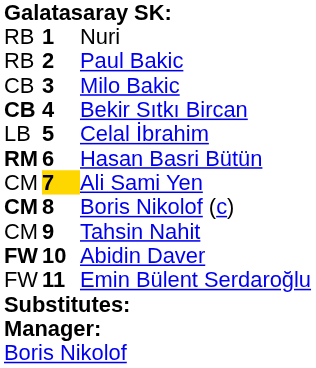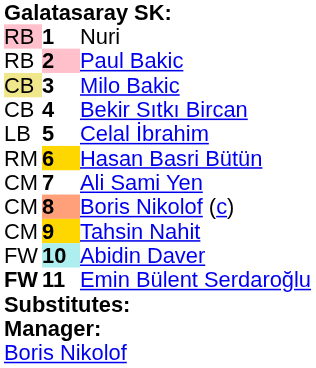Nuri | column 1: no background -> pink background
Paul Bakic | column 2: no background -> pink background
Milo Bakic | column 1: no background -> khaki background
Bekir Sıtkı Bircan | column 1: bold -> normal
Hasan Basri Bütün | column 1: bold -> normal
Hasan Basri Bütün | column 2: no background -> gold background
Ali Sami Yen | column 2: gold background -> no background
Boris Nikolof (c) | column 1: bold -> normal
Boris Nikolof (c) | column 2: no background -> lightsalmon background
Tahsin Nahit | column 2: no background -> gold background
Abidin Daver | column 1: bold -> normal
Abidin Daver | column 2: no background -> paleturquoise background
Emin Bülent Serdaroğlu | column 1: normal -> bold
